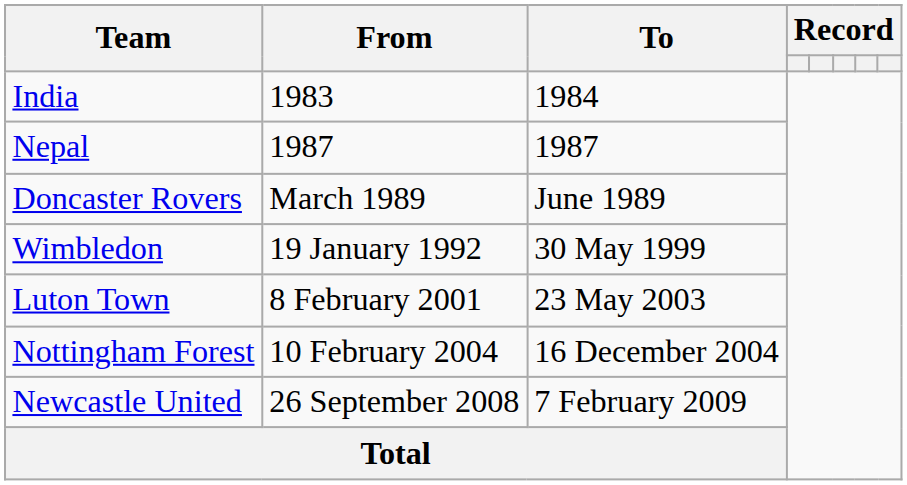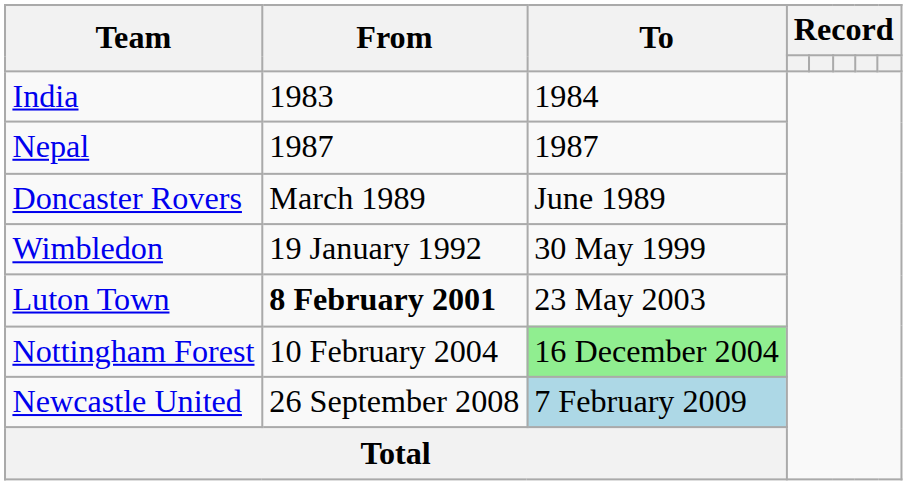Luton Town | From: normal -> bold
Nottingham Forest | To: no background -> lightgreen background
Newcastle United | To: no background -> lightblue background
